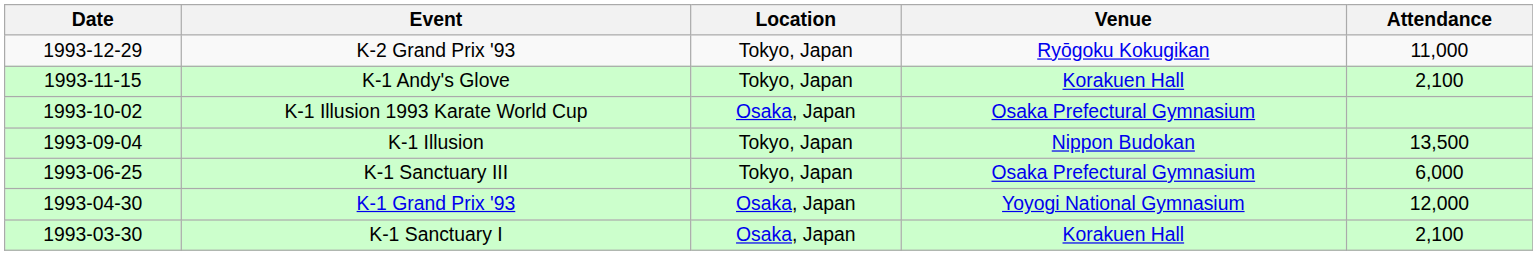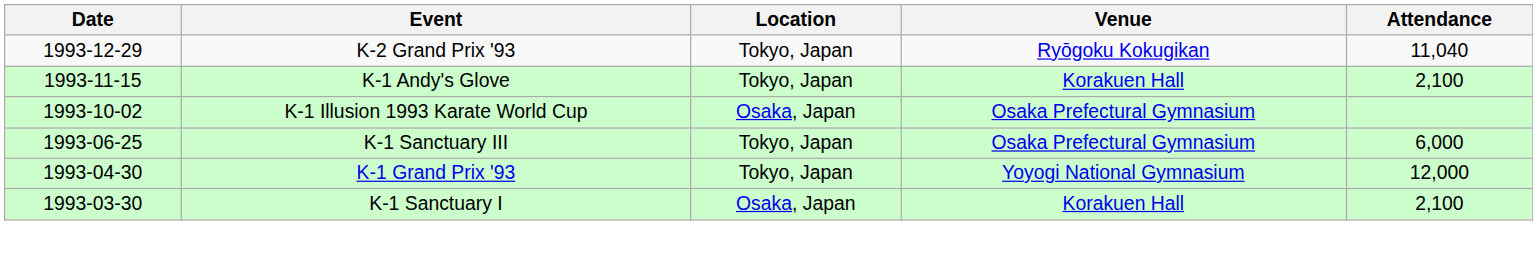K-2 Grand Prix '93 | Attendance: 11,000 -> 11,040
- row: 1993-09-04 | K-1 Illusion | Tokyo, Japan | Nippon Budokan | 13,500
K-1 Grand Prix '93 | Location: Osaka, Japan -> Tokyo, Japan
